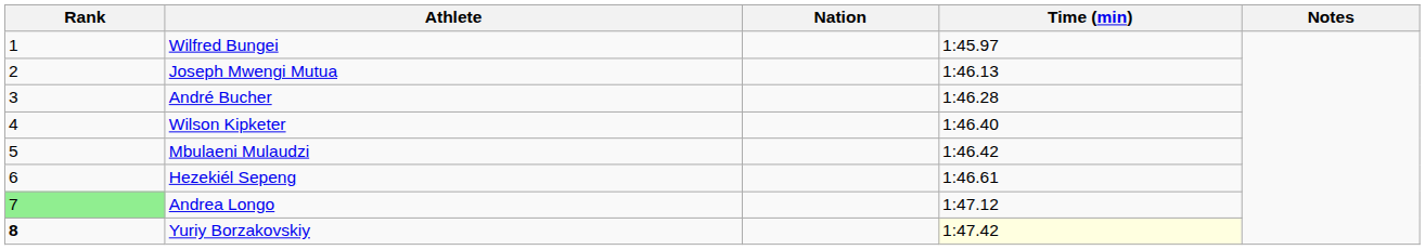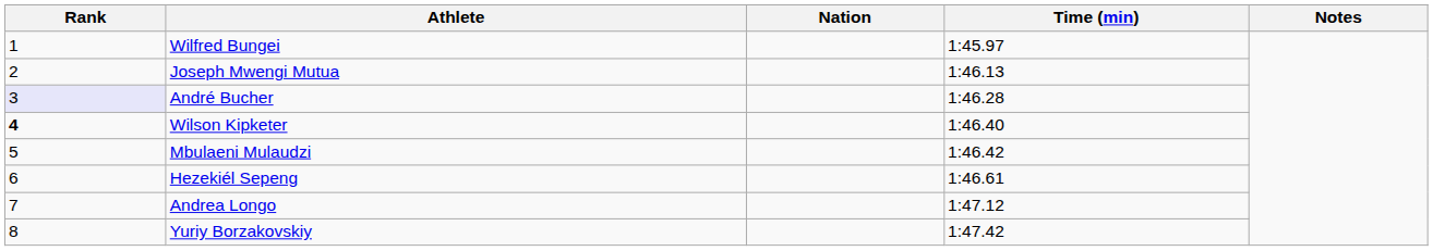André Bucher | Rank: no background -> lavender background
Wilson Kipketer | Rank: normal -> bold
Andrea Longo | Rank: lightgreen background -> no background
Yuriy Borzakovskiy | Rank: bold -> normal
Yuriy Borzakovskiy | Time (min): lightyellow background -> no background
